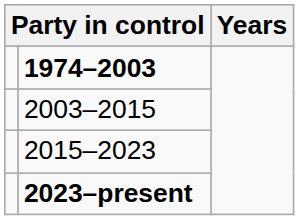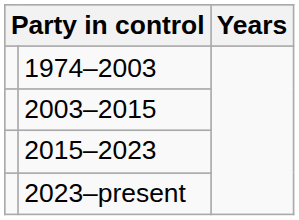1974–2003 | column 2: bold -> normal
2023–present | column 2: bold -> normal
